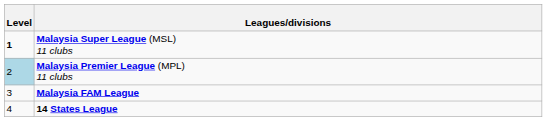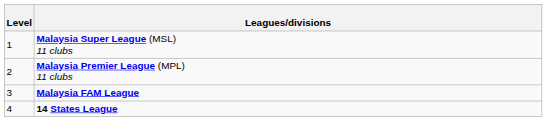Malaysia Super League (MSL) 11 clubs | Level: bold -> normal
Malaysia Premier League (MPL) 11 clubs | Level: lightblue background -> no background
